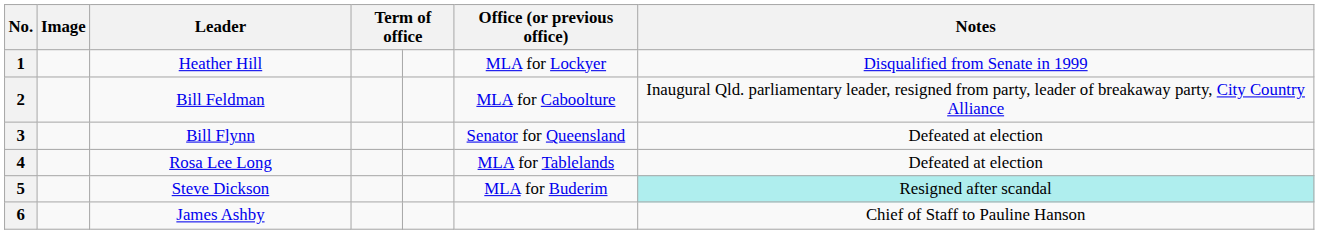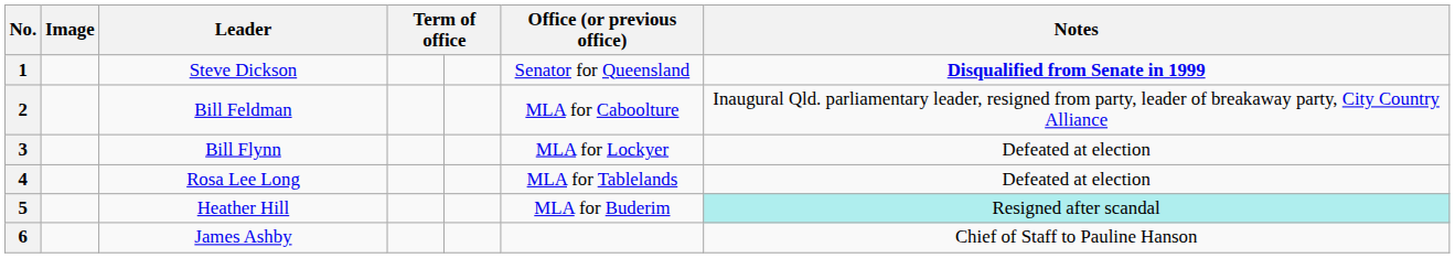1 | Leader: Heather Hill -> Steve Dickson
1 | Office (or previous office): MLA for Lockyer -> Senator for Queensland
1 | Notes: normal -> bold
3 | Office (or previous office): Senator for Queensland -> MLA for Lockyer
5 | Leader: Steve Dickson -> Heather Hill
